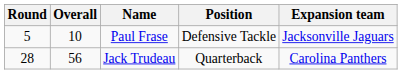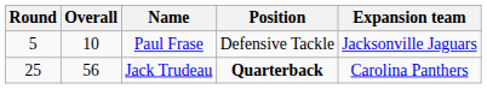Jack Trudeau | Round: 28 -> 25
Jack Trudeau | Position: normal -> bold
